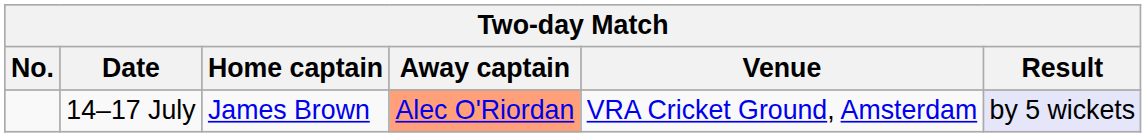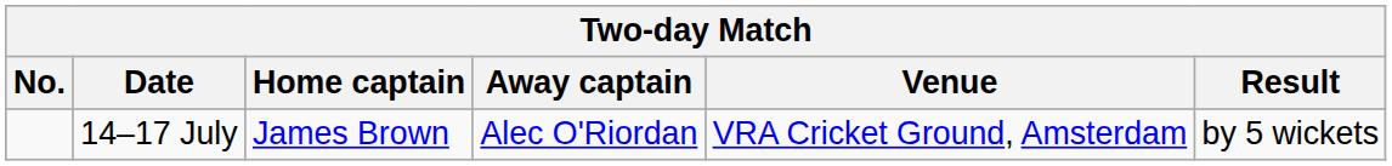14–17 July | Away captain: lightsalmon background -> no background
14–17 July | Result: lavender background -> no background
